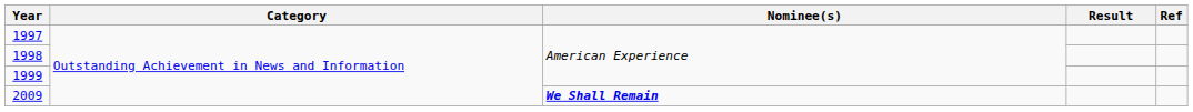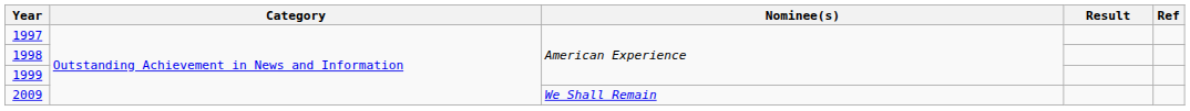2009 | Nominee(s): bold -> normal
